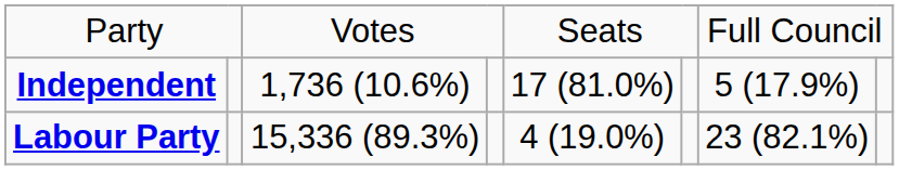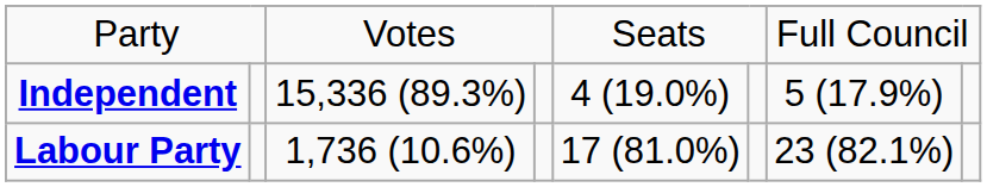Independent | column 3: 1,736 (10.6%) -> 15,336 (89.3%)
Independent | column 5: 17 (81.0%) -> 4 (19.0%)
Labour Party | column 3: 15,336 (89.3%) -> 1,736 (10.6%)
Labour Party | column 5: 4 (19.0%) -> 17 (81.0%)
